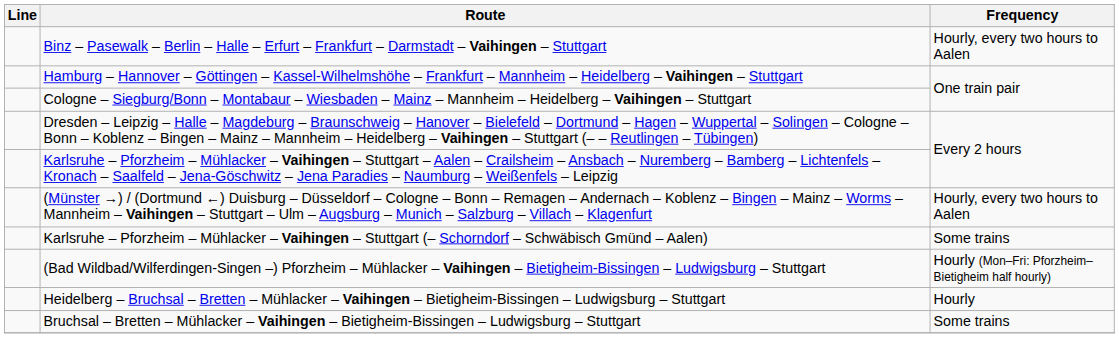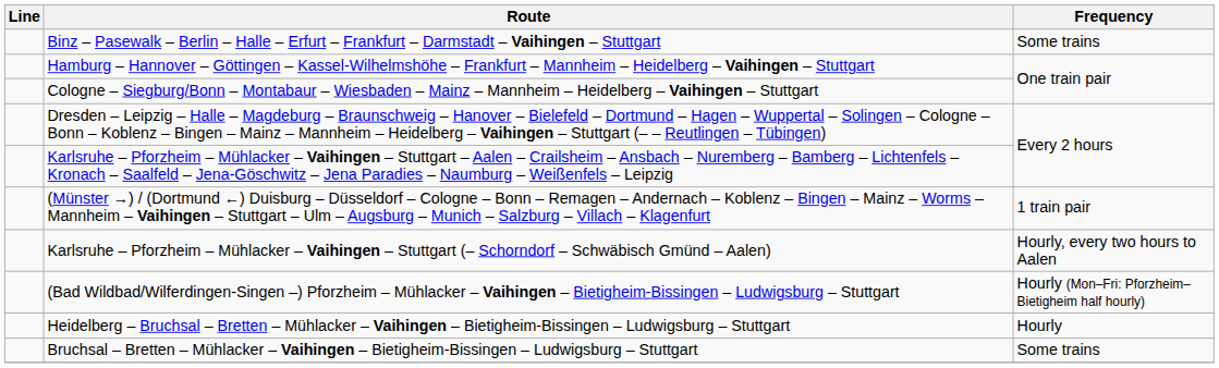row 2 | Frequency: Hourly, every two hours to Aalen -> Some trains
row 7 | Frequency: Hourly, every two hours to Aalen -> 1 train pair
row 8 | Frequency: Some trains -> Hourly, every two hours to Aalen
